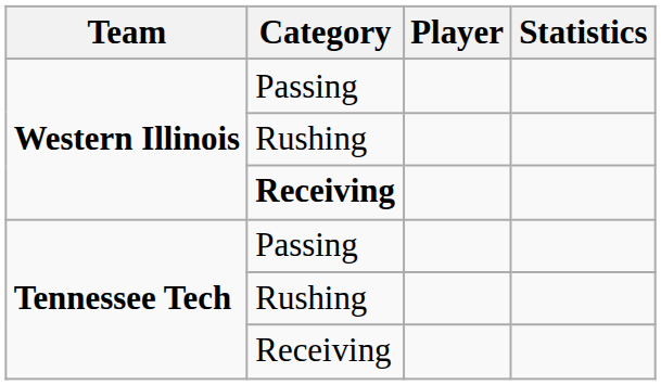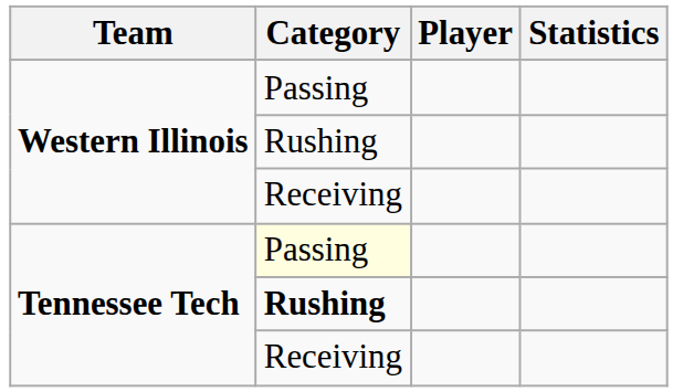Western Illinois / Receiving | Category: bold -> normal
Tennessee Tech / Passing | Category: no background -> lightyellow background
Tennessee Tech / Rushing | Category: normal -> bold
